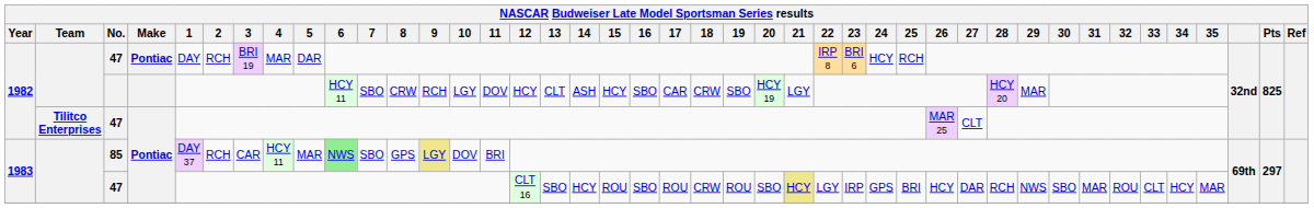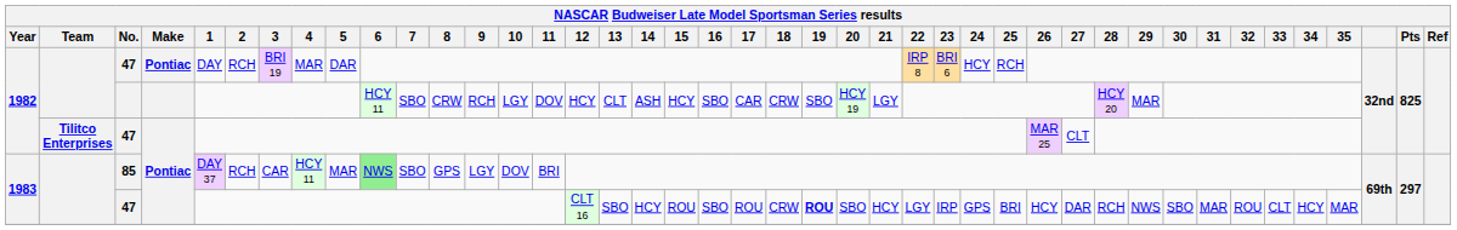85 | 9: khaki background -> no background
1983 / 47 | 19: normal -> bold
1983 / 47 | 21: khaki background -> no background
